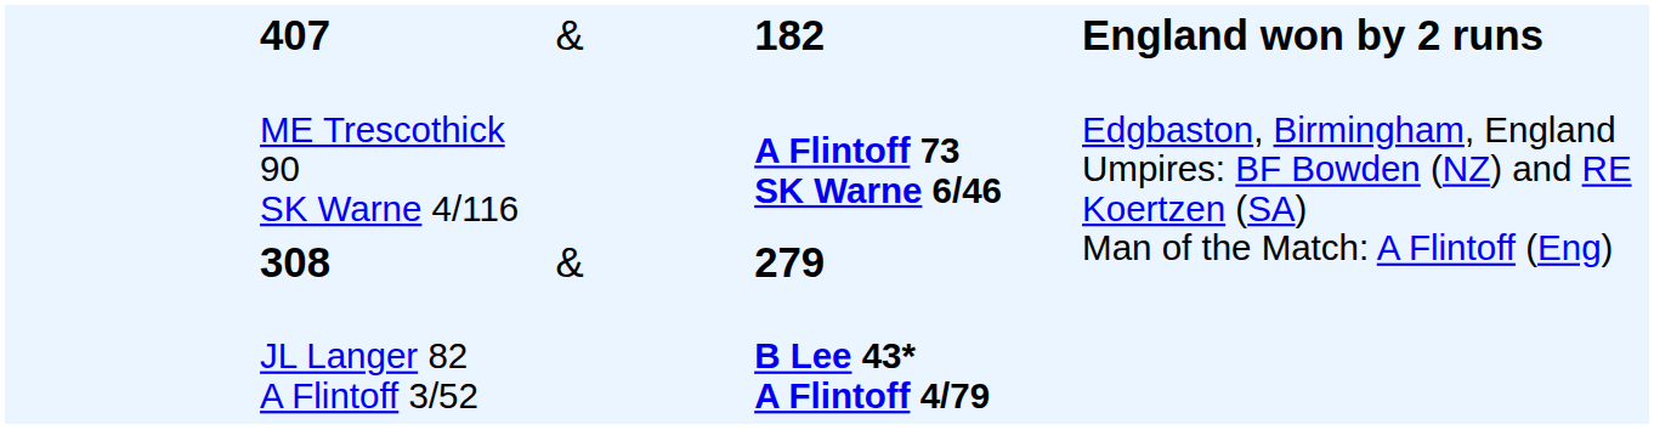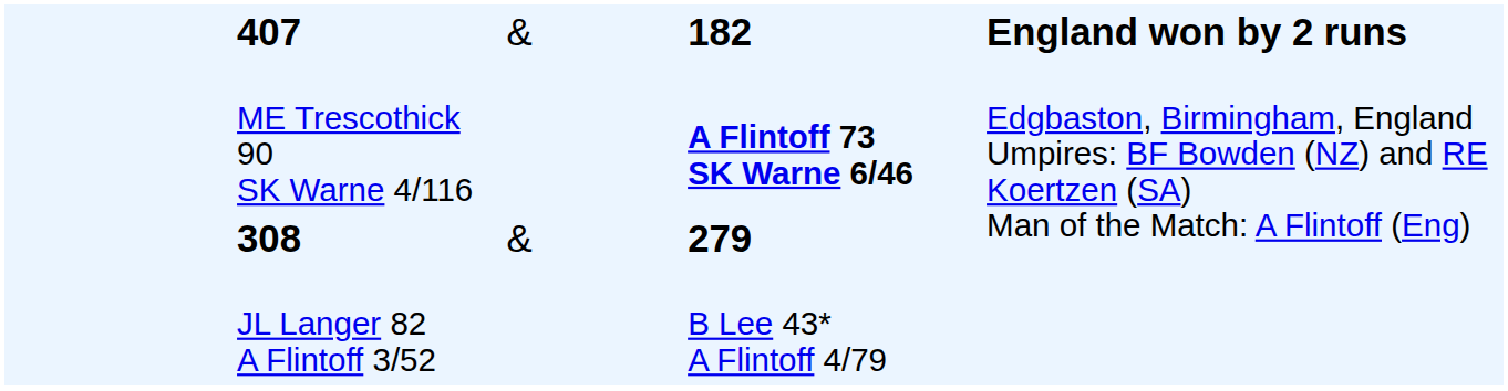JL Langer 82 A Flintoff 3/52 | column 3: bold -> normal
